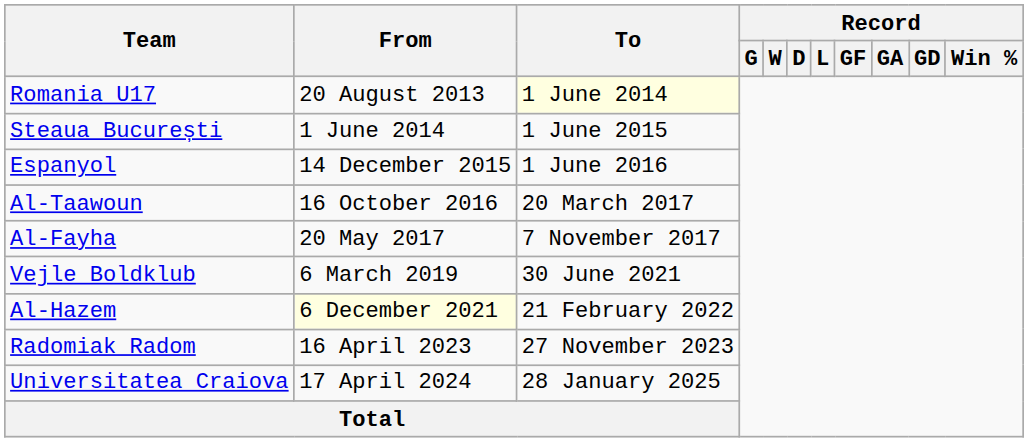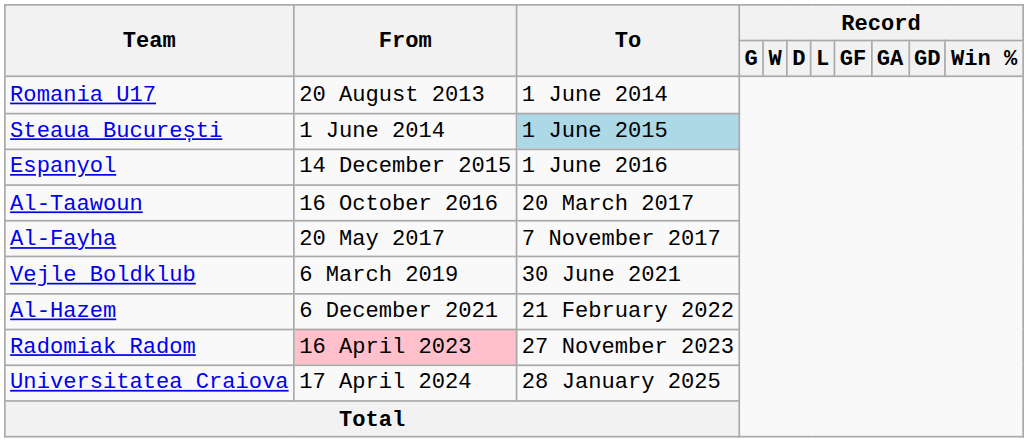Romania U17 | To: lightyellow background -> no background
Steaua București | To: no background -> lightblue background
Al-Hazem | From: lightyellow background -> no background
Radomiak Radom | From: no background -> pink background
